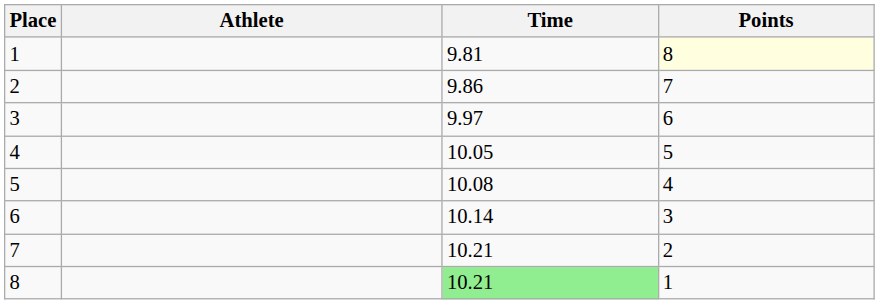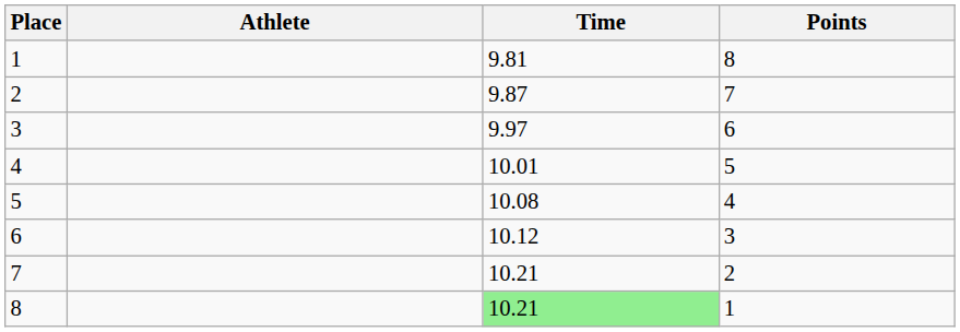row 2 | Points: lightyellow background -> no background
row 3 | Time: 9.86 -> 9.87
row 5 | Time: 10.05 -> 10.01
row 7 | Time: 10.14 -> 10.12
